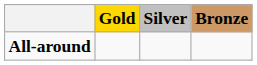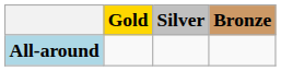row 2 | column 1: no background -> lightblue background
